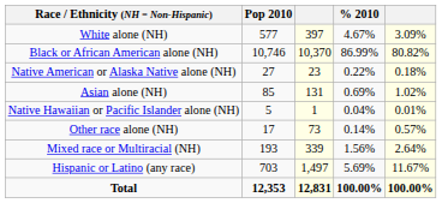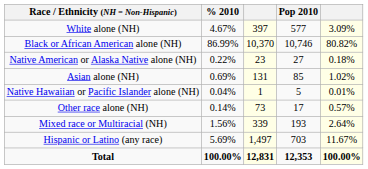columns swapped: Pop 2010 <-> % 2010
